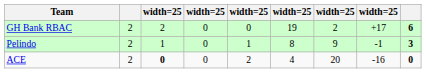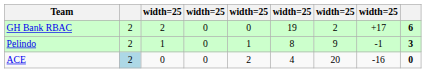ACE | column 2: no background -> lightblue background
ACE | column 3: bold -> normal
